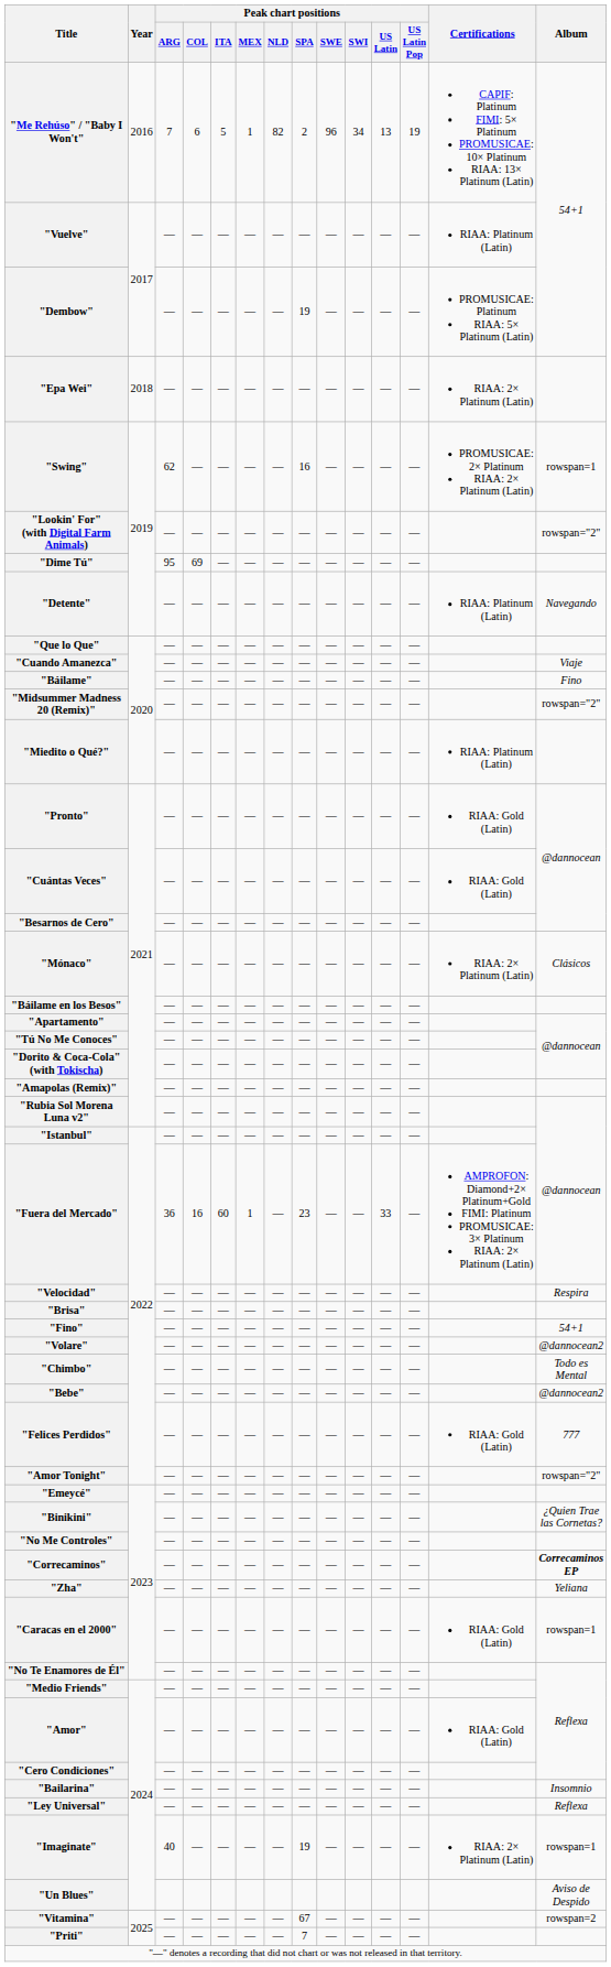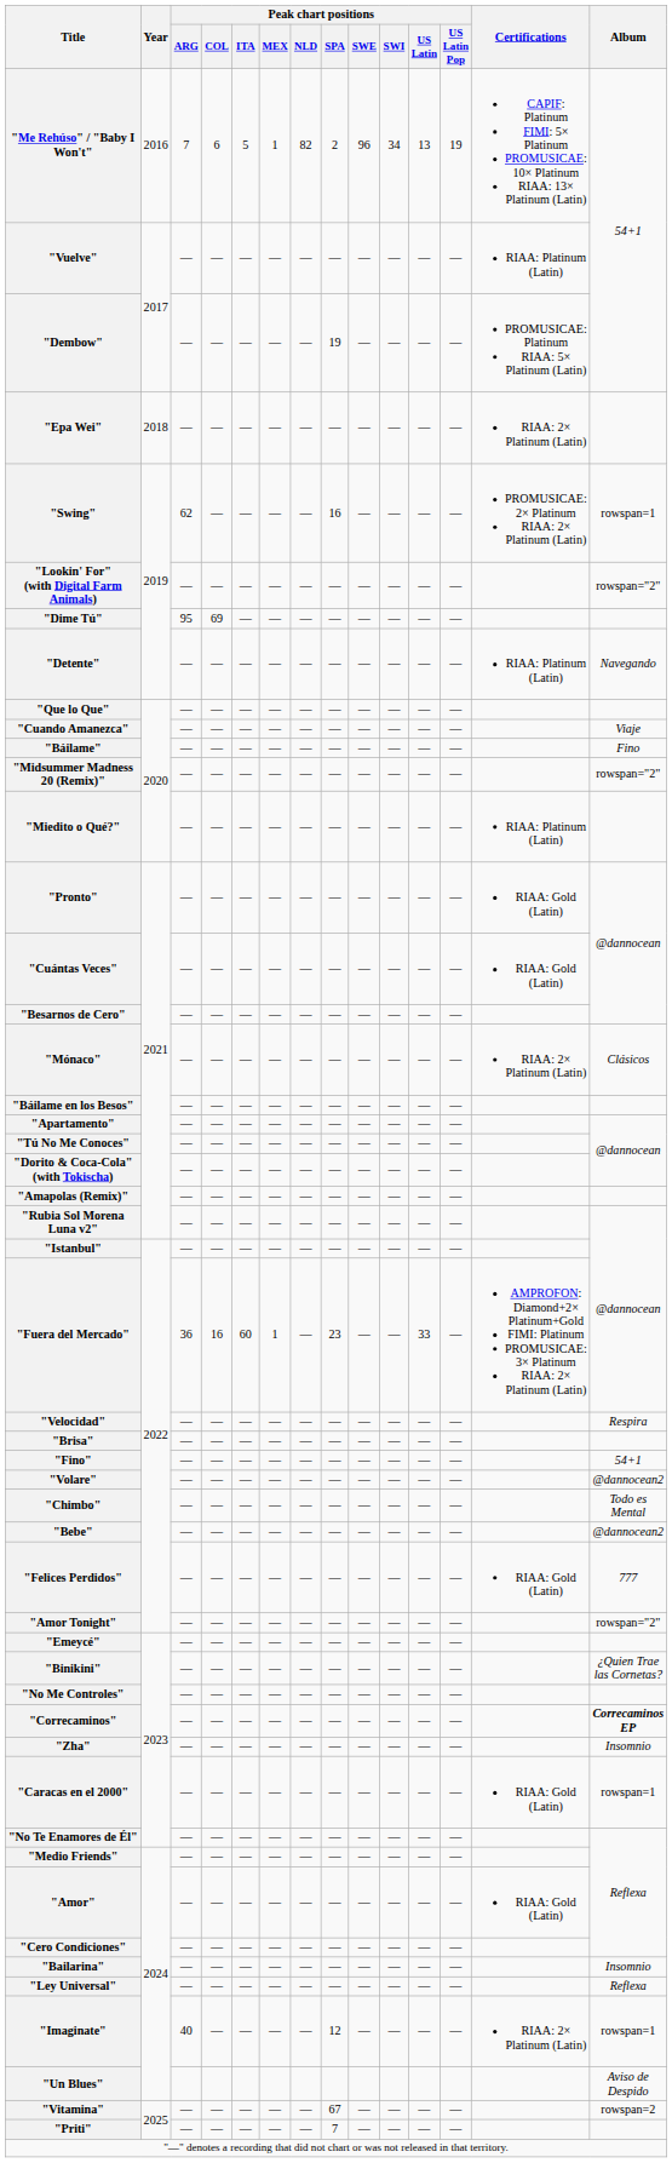"Zha" | Album: Yeliana -> Insomnio
"Imaginate" | Peak chart positions / SPA: 19 -> 12
